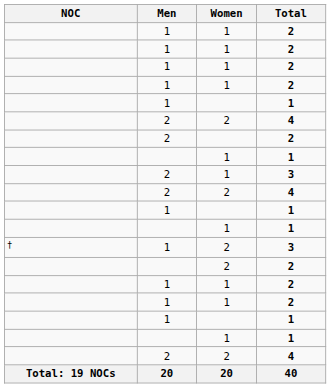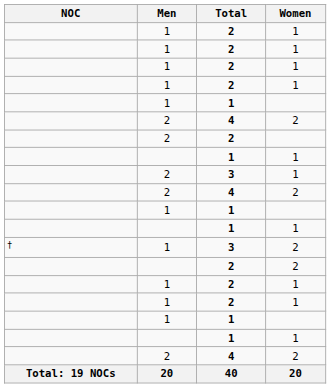columns swapped: Women <-> Total
